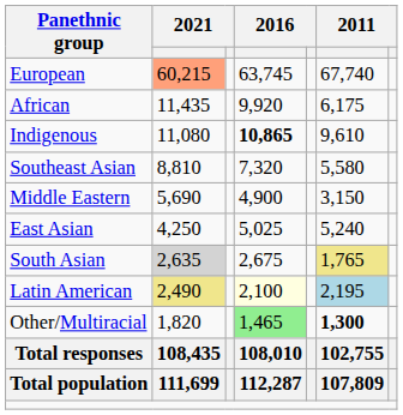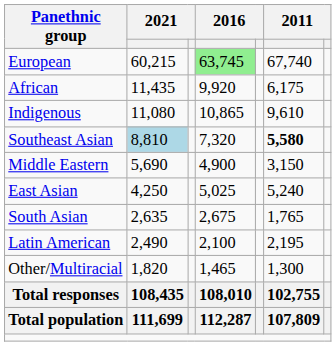European | column 2: lightsalmon background -> no background
European | column 4: no background -> lightgreen background
Indigenous | column 4: bold -> normal
Southeast Asian | column 2: no background -> lightblue background
Southeast Asian | column 6: normal -> bold
South Asian | column 2: lightgrey background -> no background
South Asian | column 6: khaki background -> no background
Latin American | column 2: khaki background -> no background
Latin American | column 4: lightyellow background -> no background
Latin American | column 6: lightblue background -> no background
Other/Multiracial | column 4: lightgreen background -> no background
Other/Multiracial | column 6: bold -> normal
